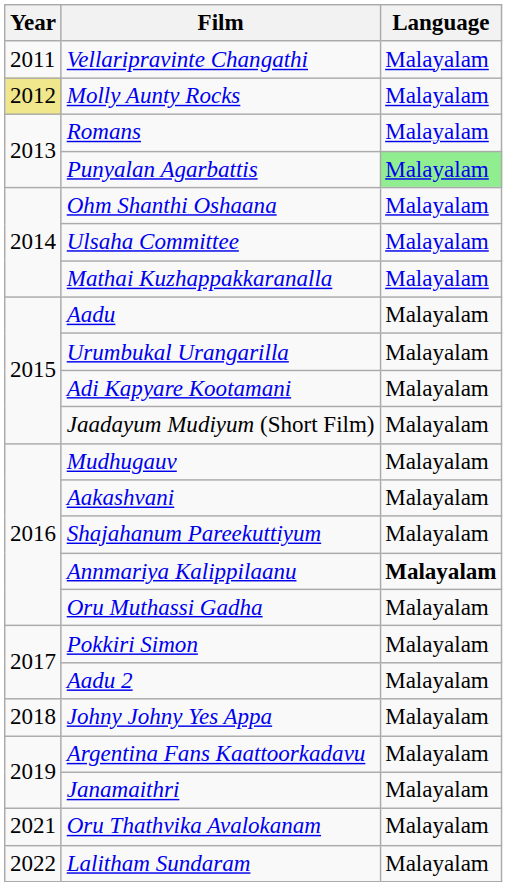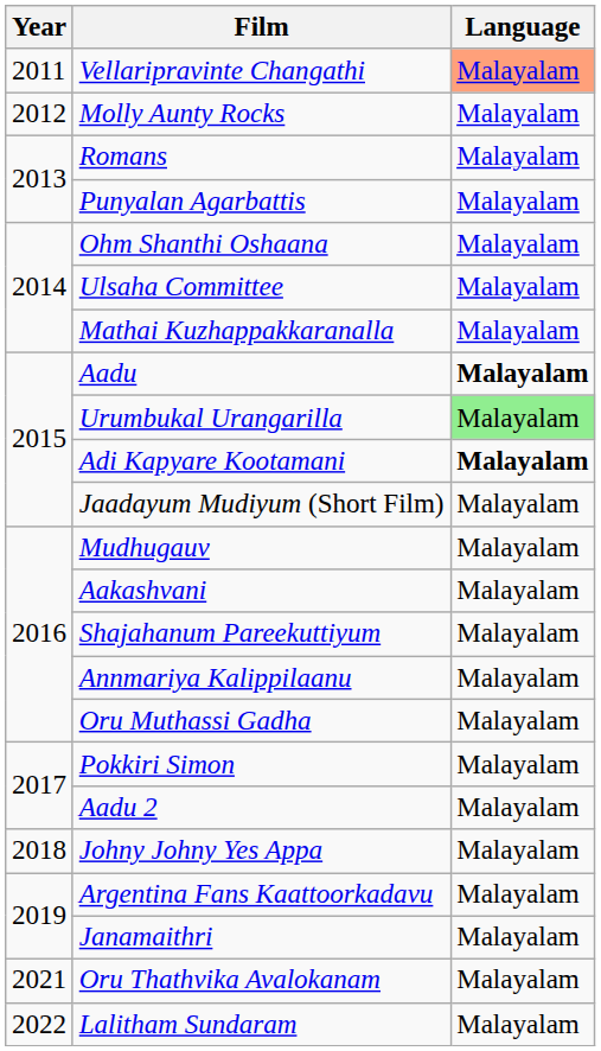Vellaripravinte Changathi | Language: no background -> lightsalmon background
Molly Aunty Rocks | Year: khaki background -> no background
Punyalan Agarbattis | Language: lightgreen background -> no background
Aadu | Language: normal -> bold
Urumbukal Urangarilla | Language: no background -> lightgreen background
Adi Kapyare Kootamani | Language: normal -> bold
Annmariya Kalippilaanu | Language: bold -> normal
